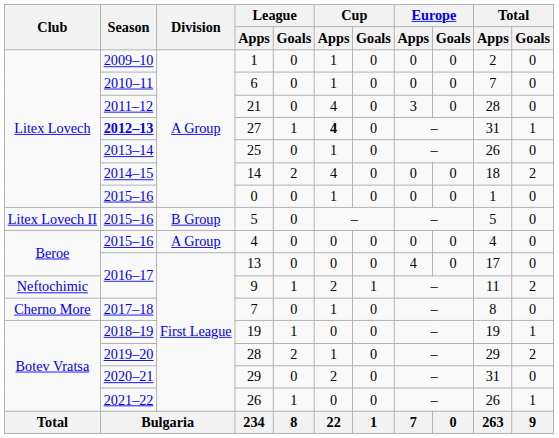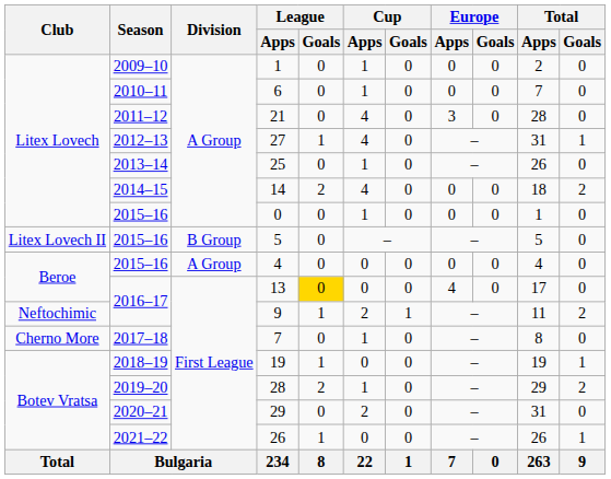27 | Season: bold -> normal
27 | Cup / Apps: bold -> normal
13 | League / Goals: no background -> gold background
